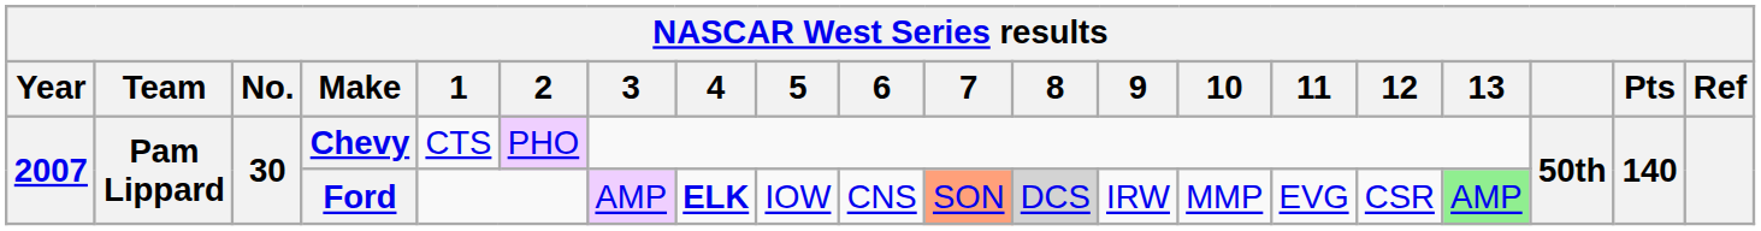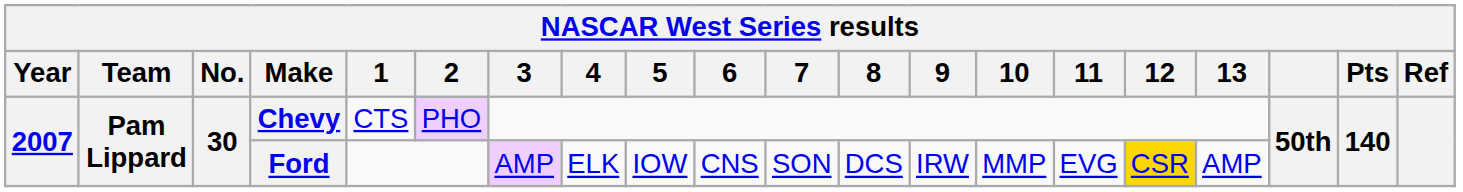Ford | 4: bold -> normal
Ford | 7: lightsalmon background -> no background
Ford | 8: lightgrey background -> no background
Ford | 12: no background -> gold background
Ford | 13: lightgreen background -> no background
